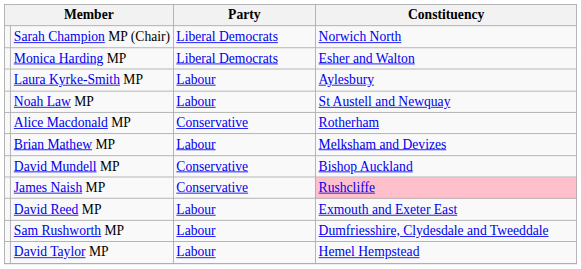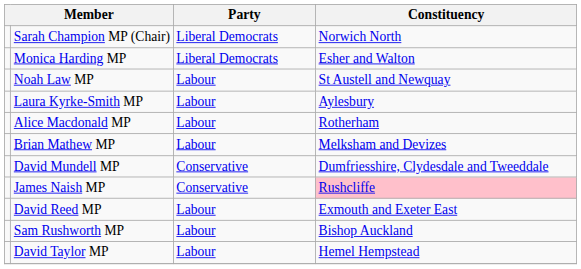rows swapped: Laura Kyrke-Smith MP <-> Noah Law MP
Alice Macdonald MP | Party: Conservative -> Labour
David Mundell MP | Constituency: Bishop Auckland -> Dumfriesshire, Clydesdale and Tweeddale
Sam Rushworth MP | Constituency: Dumfriesshire, Clydesdale and Tweeddale -> Bishop Auckland
